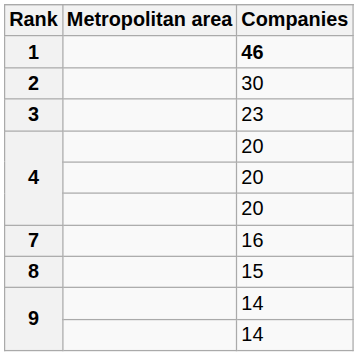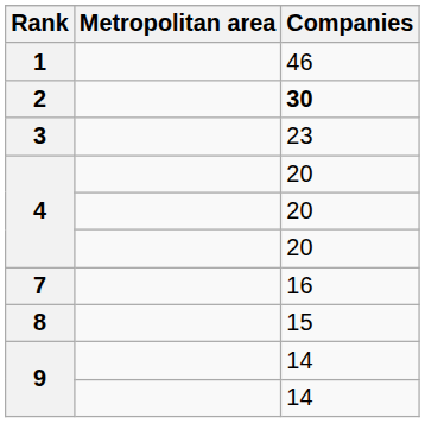1 | Companies: bold -> normal
2 | Companies: normal -> bold
